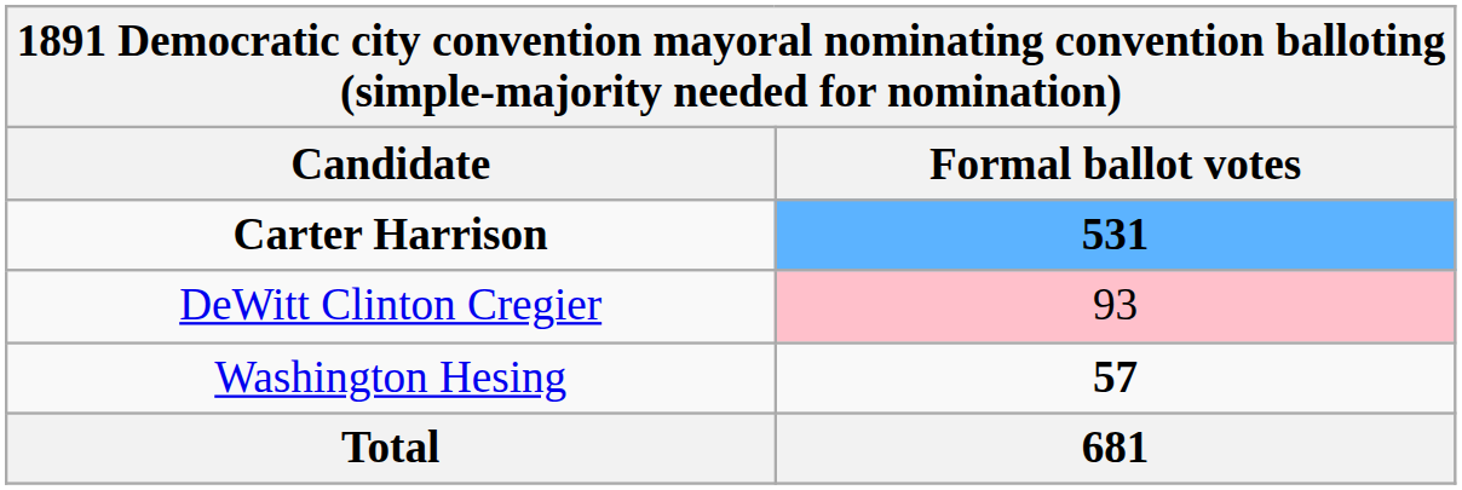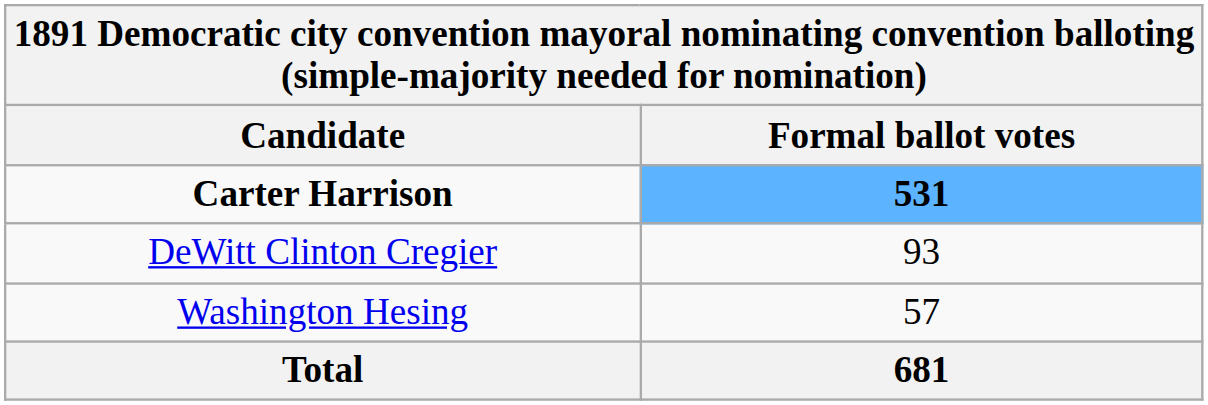DeWitt Clinton Cregier | Formal ballot votes: pink background -> no background
Washington Hesing | Formal ballot votes: bold -> normal
